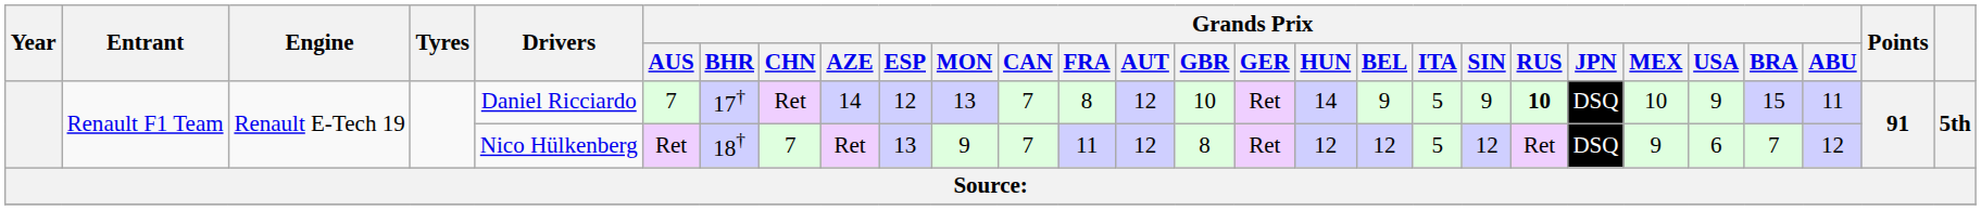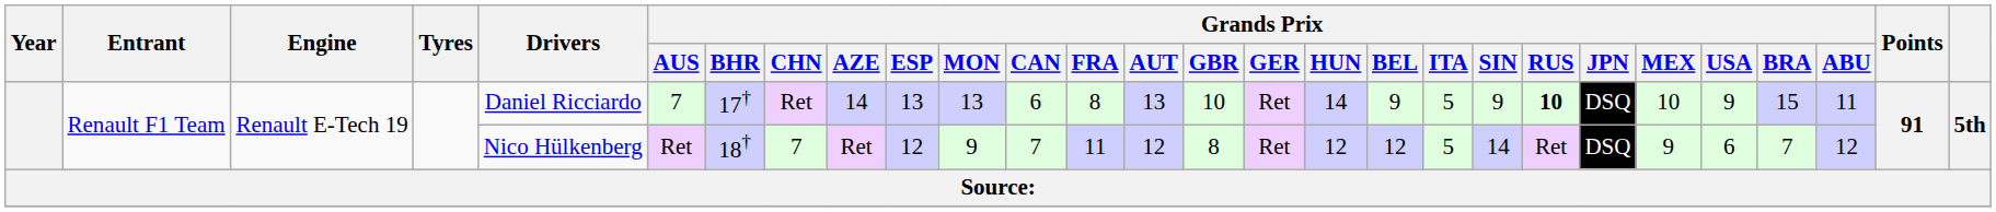row 3 | Grands Prix / ESP: 12 -> 13
row 3 | Grands Prix / CAN: 7 -> 6
row 3 | Grands Prix / AUT: 12 -> 13
row 4 | Grands Prix / ESP: 13 -> 12
row 4 | Grands Prix / SIN: 12 -> 14
